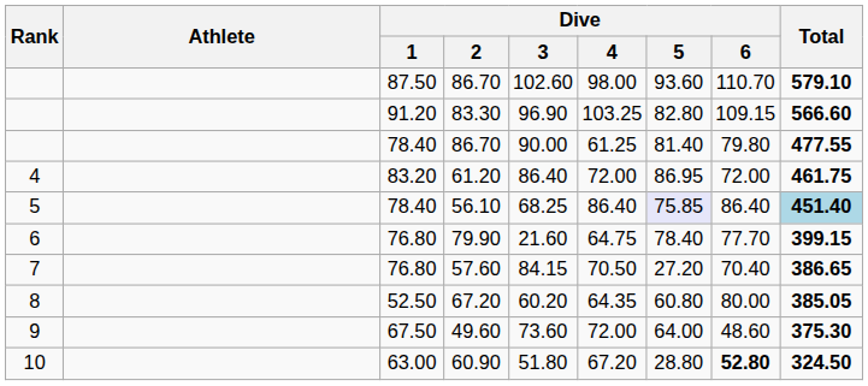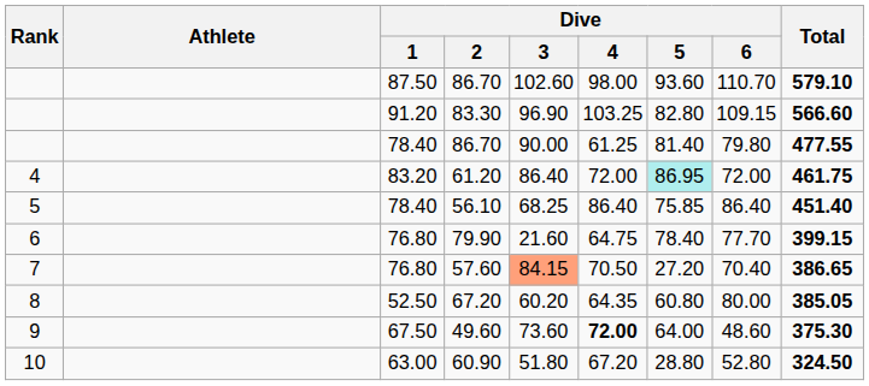61.20 | Dive / 5: no background -> paleturquoise background
56.10 | Dive / 5: lavender background -> no background
56.10 | Total: lightblue background -> no background
57.60 | Dive / 3: no background -> lightsalmon background
49.60 | Dive / 4: normal -> bold
60.90 | Dive / 6: bold -> normal
